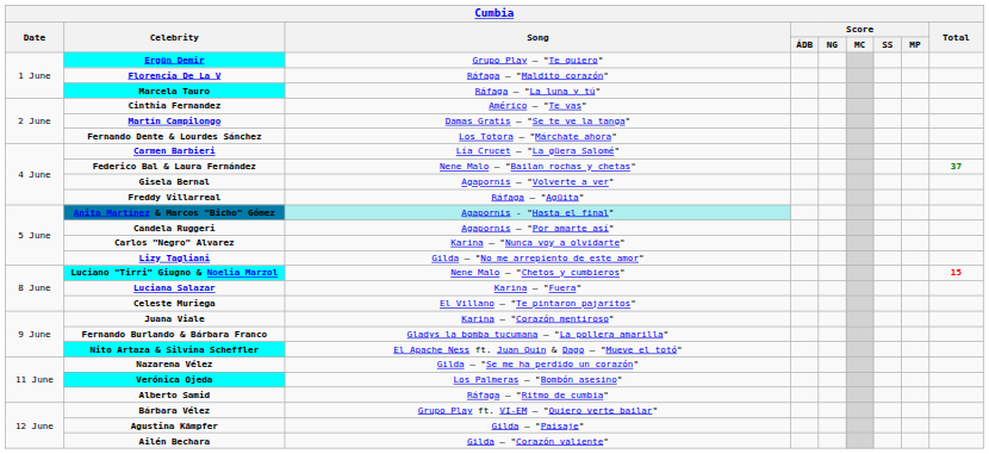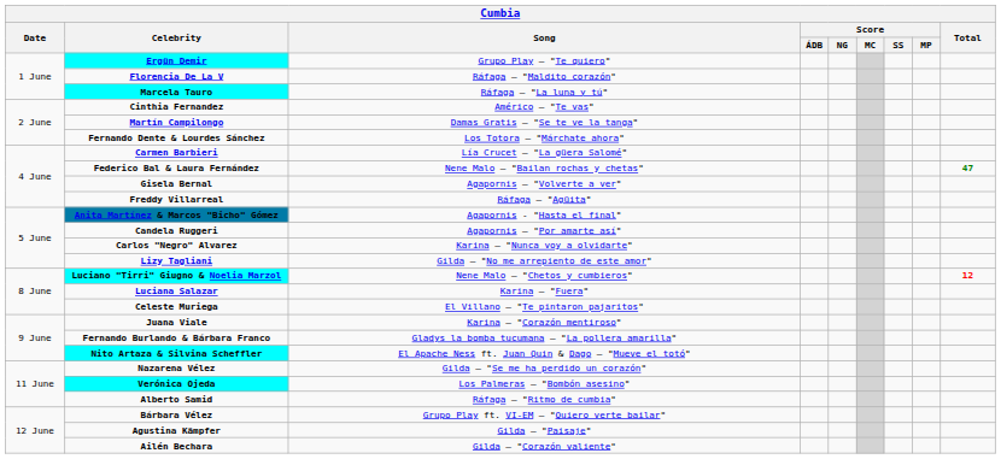Federico Bal & Laura Fernández | Total: 37 -> 47
Anita Martínez & Marcos "Bicho" Gómez | Song: paleturquoise background -> no background
Luciano "Tirri" Giugno & Noelia Marzol | Total: 15 -> 12
